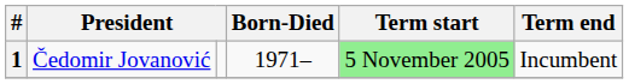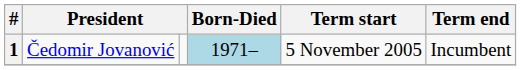1 | Born-Died: no background -> lightblue background
1 | Term start: lightgreen background -> no background
